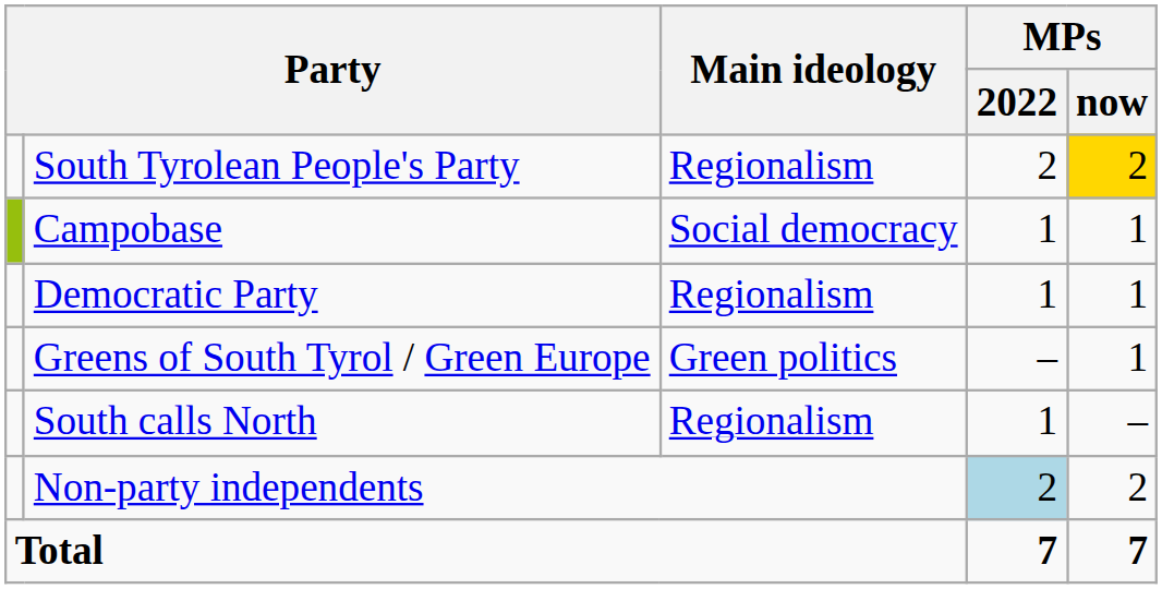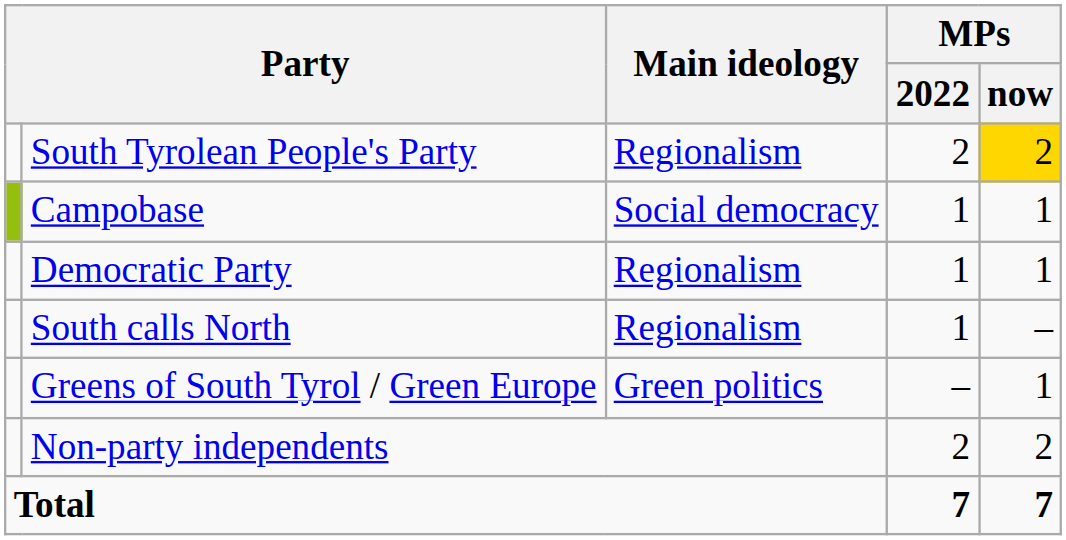rows swapped: Greens of South Tyrol / Green Europe <-> South calls North
Non-party independents | MPs / 2022: lightblue background -> no background
